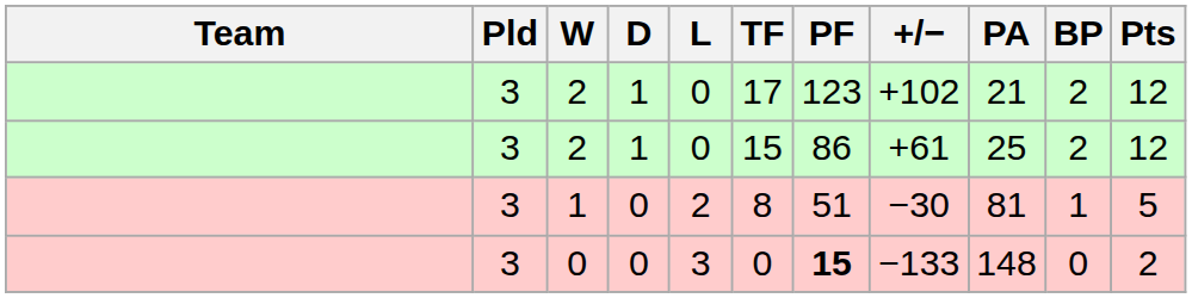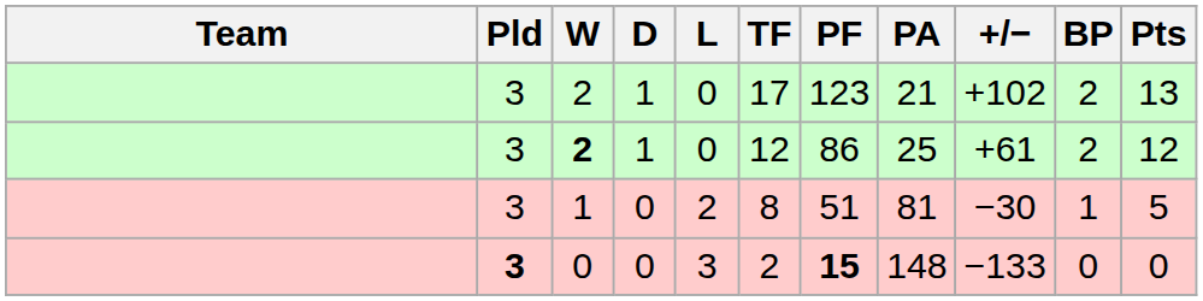columns swapped: PA <-> +/−
row 2 | Pts: 12 -> 13
row 3 | W: normal -> bold
row 3 | TF: 15 -> 12
row 5 | Pld: normal -> bold
row 5 | TF: 0 -> 2
row 5 | Pts: 2 -> 0
